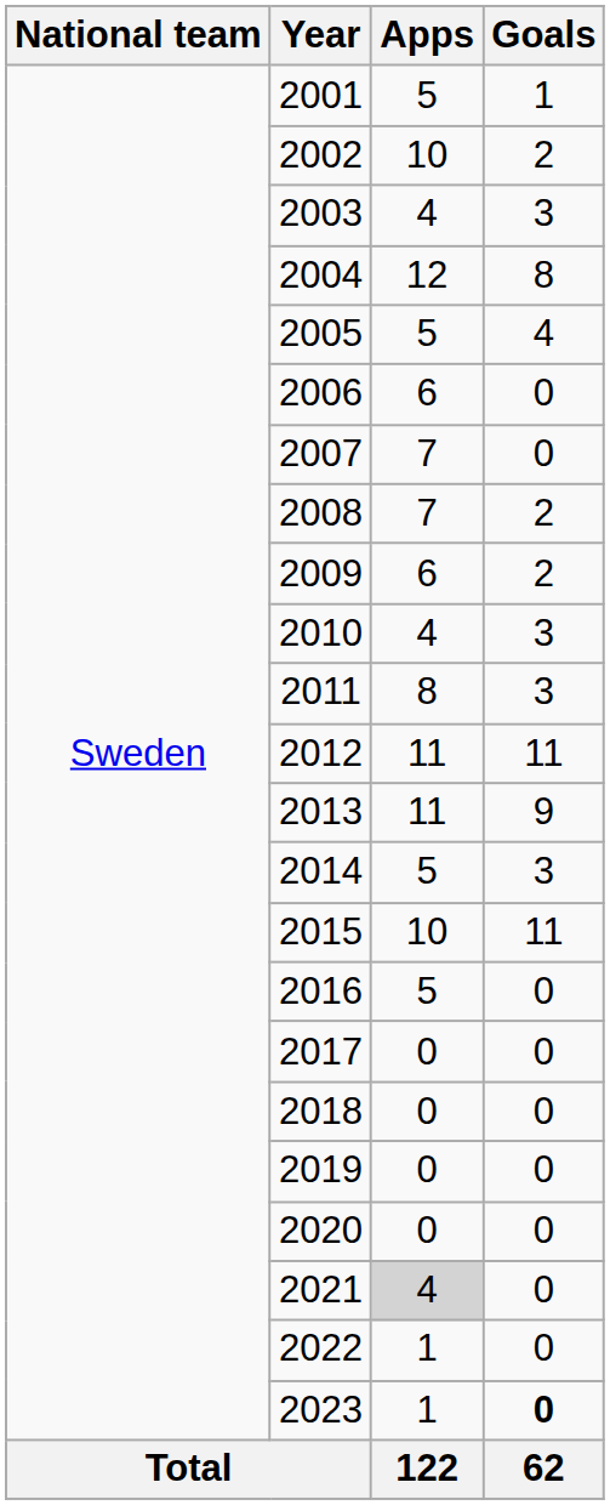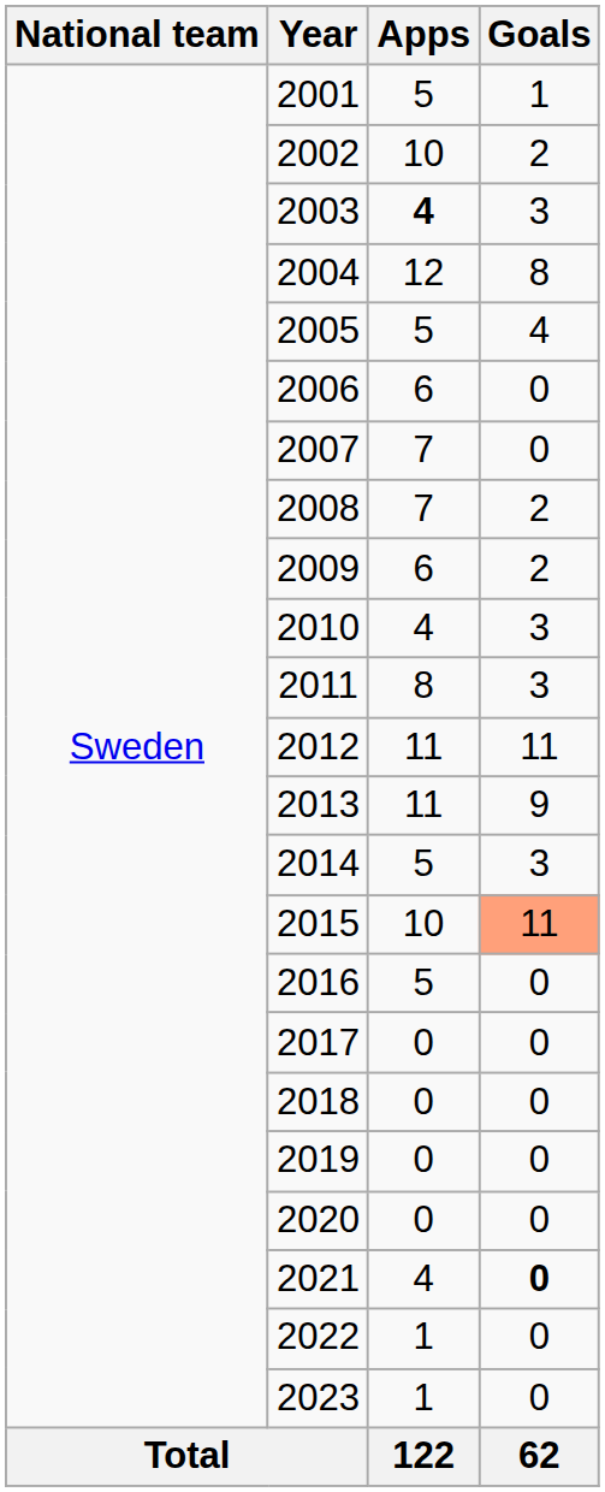2003 | Apps: normal -> bold
2015 | Goals: no background -> lightsalmon background
2021 | Apps: lightgrey background -> no background
2021 | Goals: normal -> bold
2023 | Goals: bold -> normal
